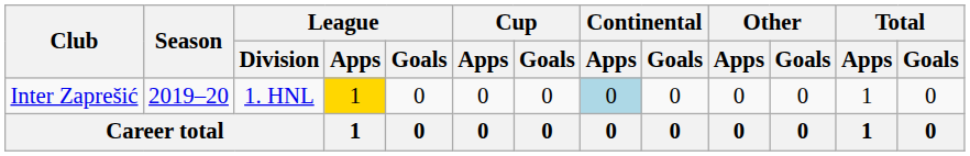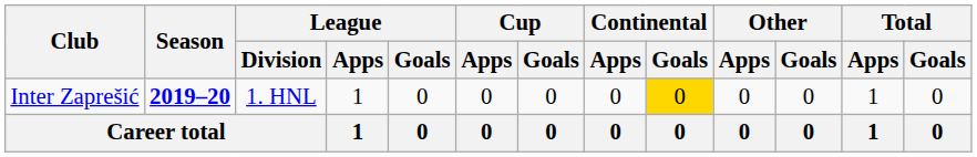Inter Zaprešić | Season: normal -> bold
Inter Zaprešić | League / Apps: gold background -> no background
Inter Zaprešić | Continental / Apps: lightblue background -> no background
Inter Zaprešić | Continental / Goals: no background -> gold background
